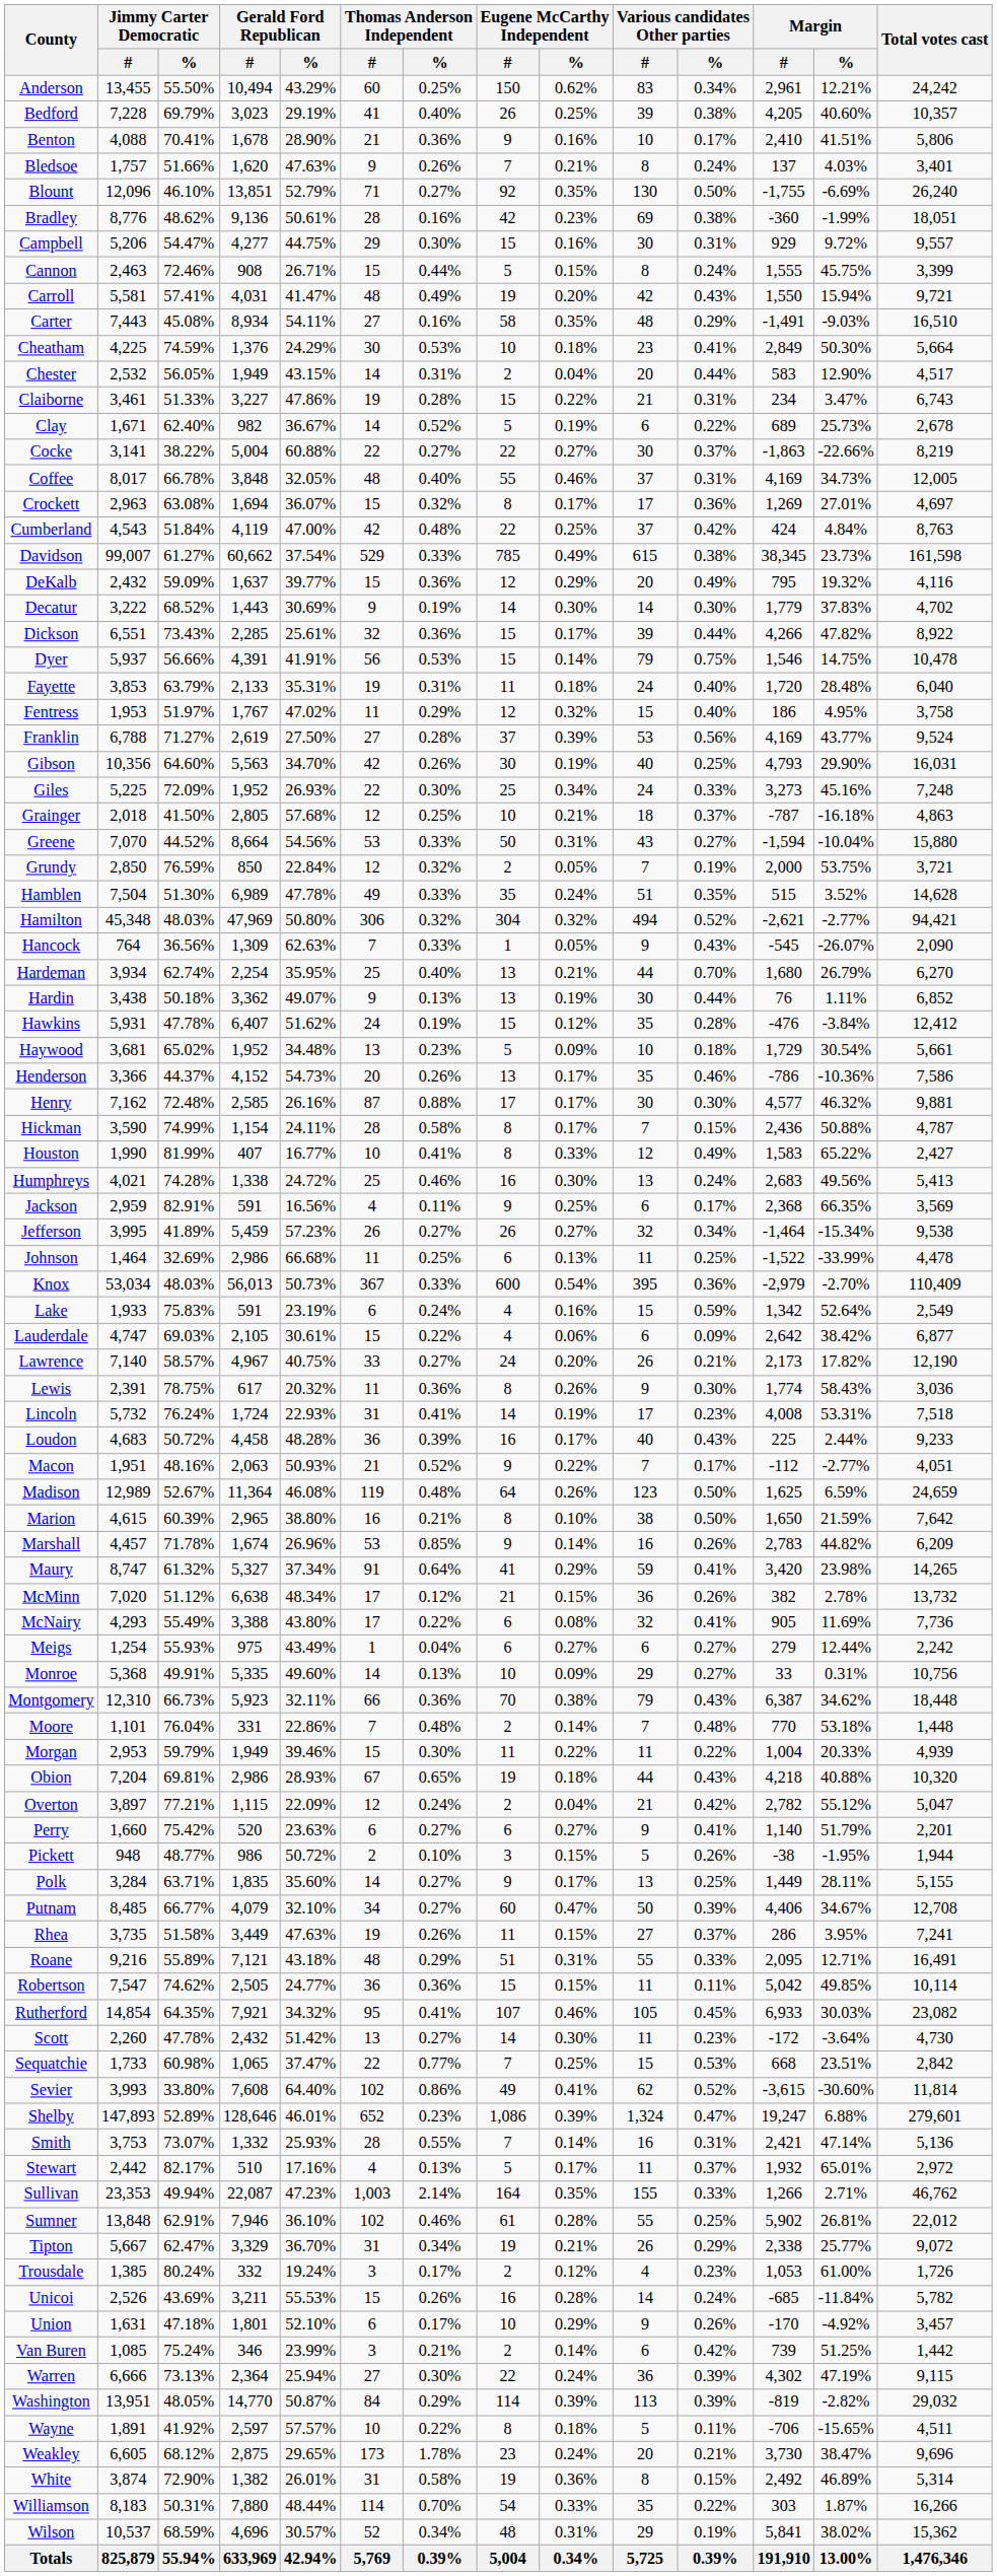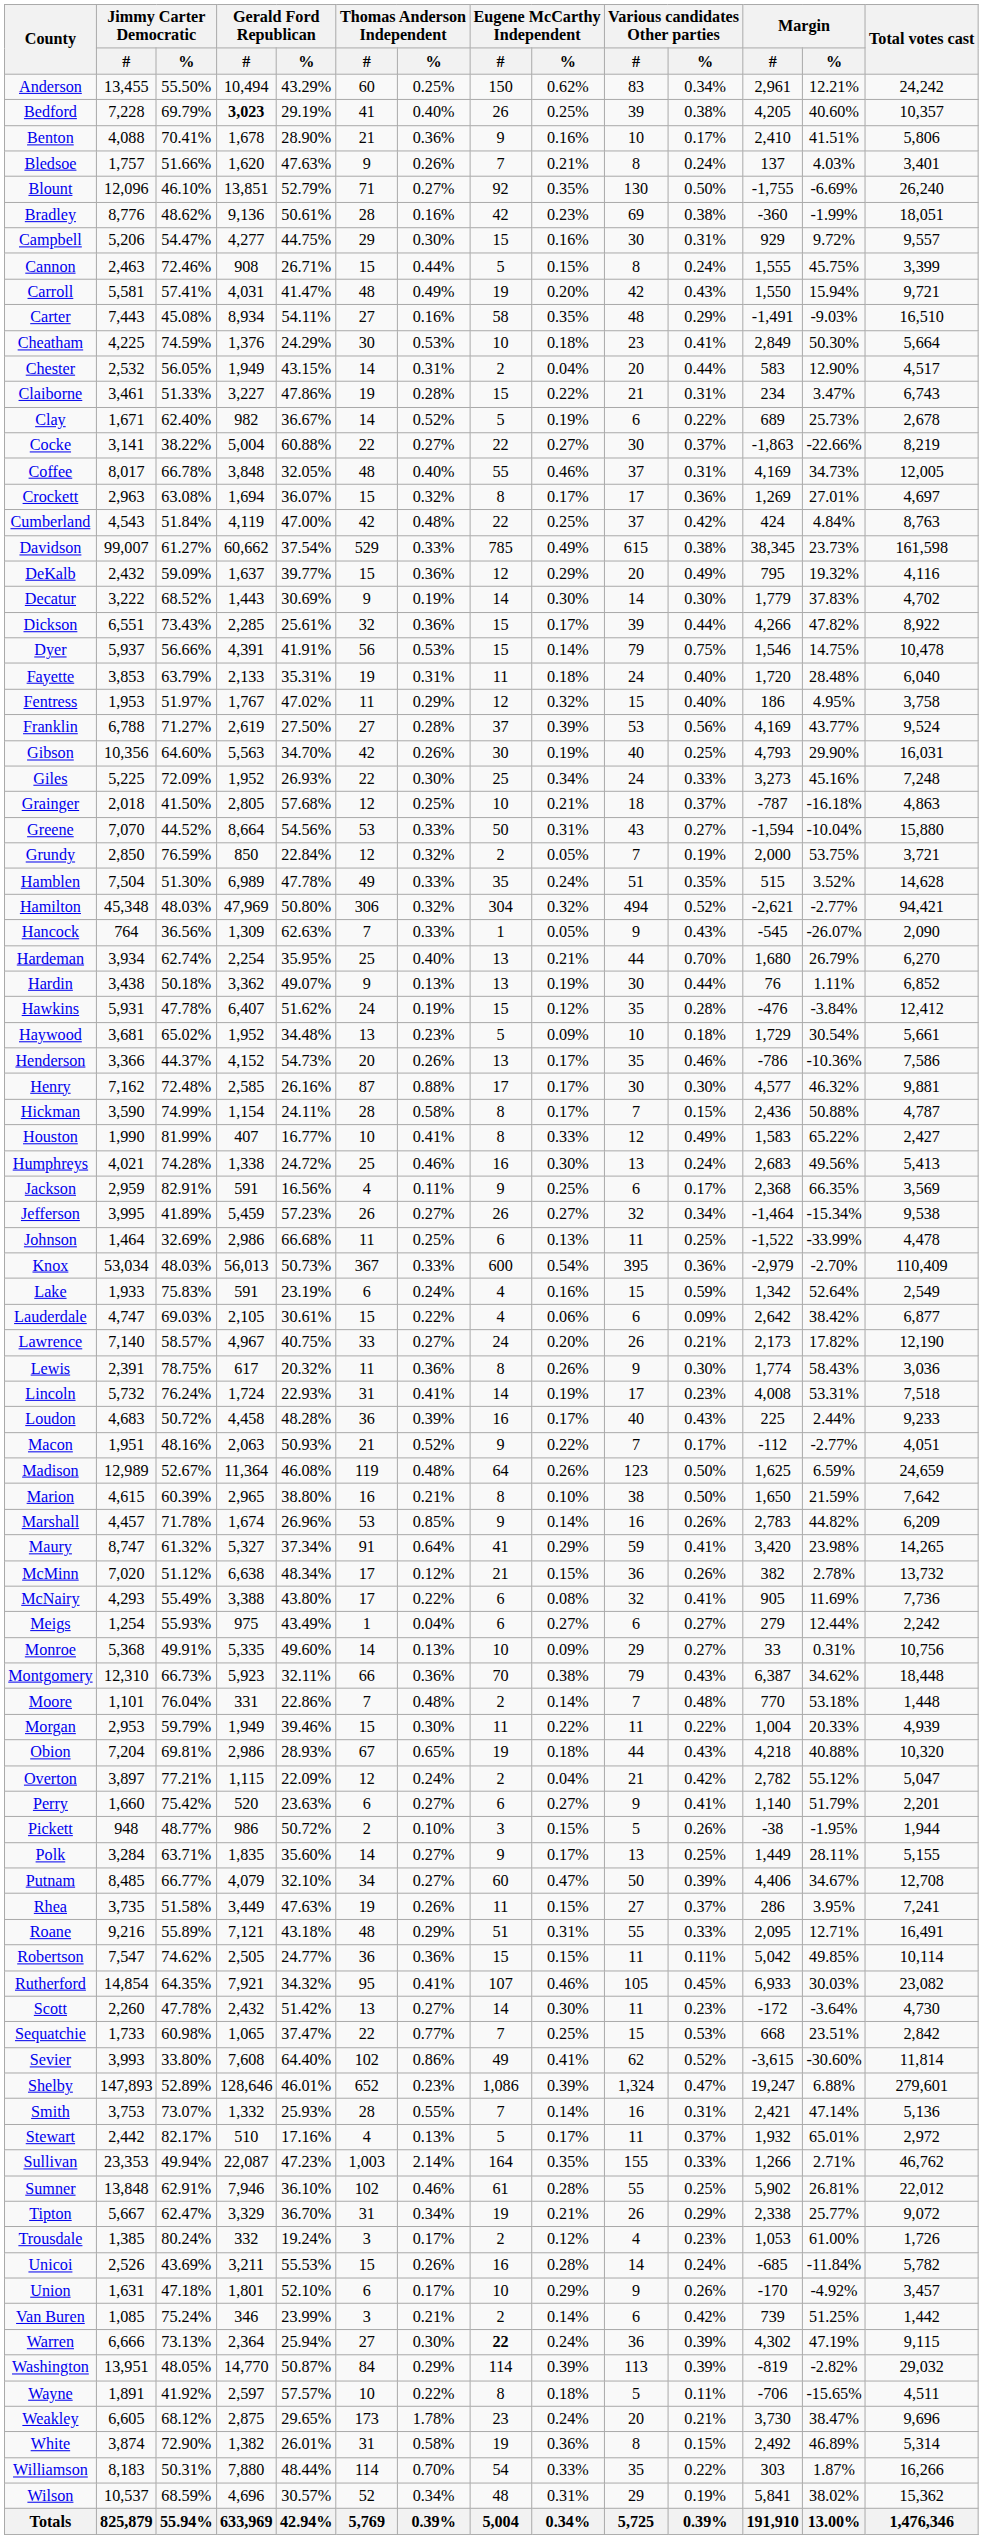Bedford | Gerald Ford Republican / #: normal -> bold
Warren | Eugene McCarthy Independent / #: normal -> bold
